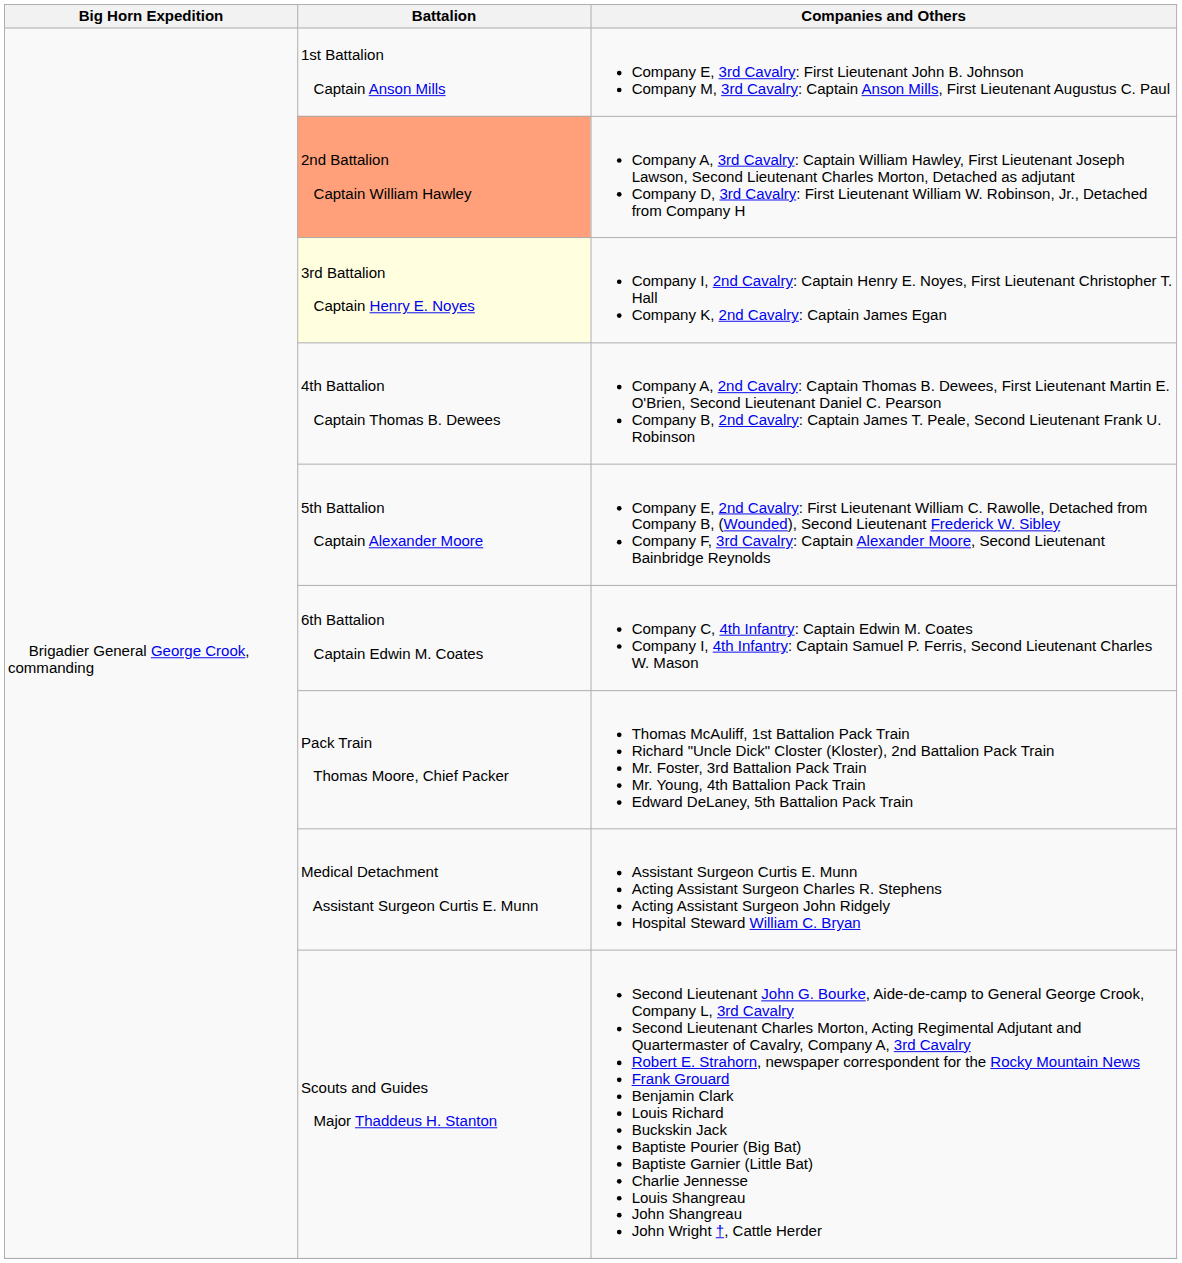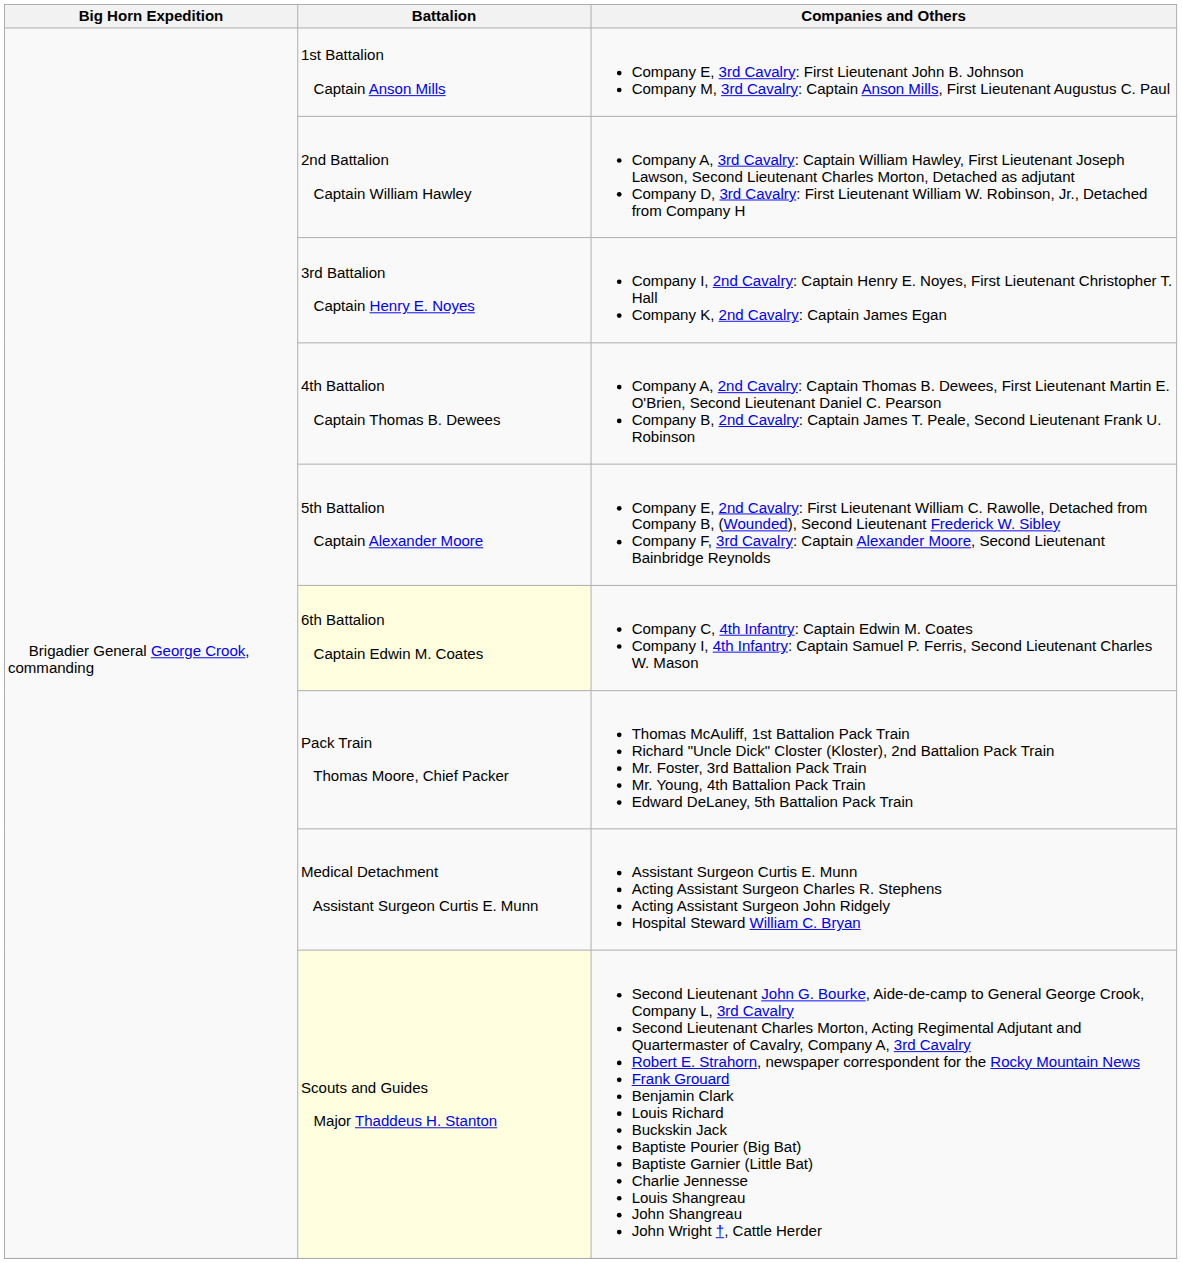2nd Battalion Captain William Hawley | Battalion: lightsalmon background -> no background
3rd Battalion Captain Henry E. Noyes | Battalion: lightyellow background -> no background
6th Battalion Captain Edwin M. Coates | Battalion: no background -> lightyellow background
Scouts and Guides Major Thaddeus H. Stanton | Battalion: no background -> lightyellow background
